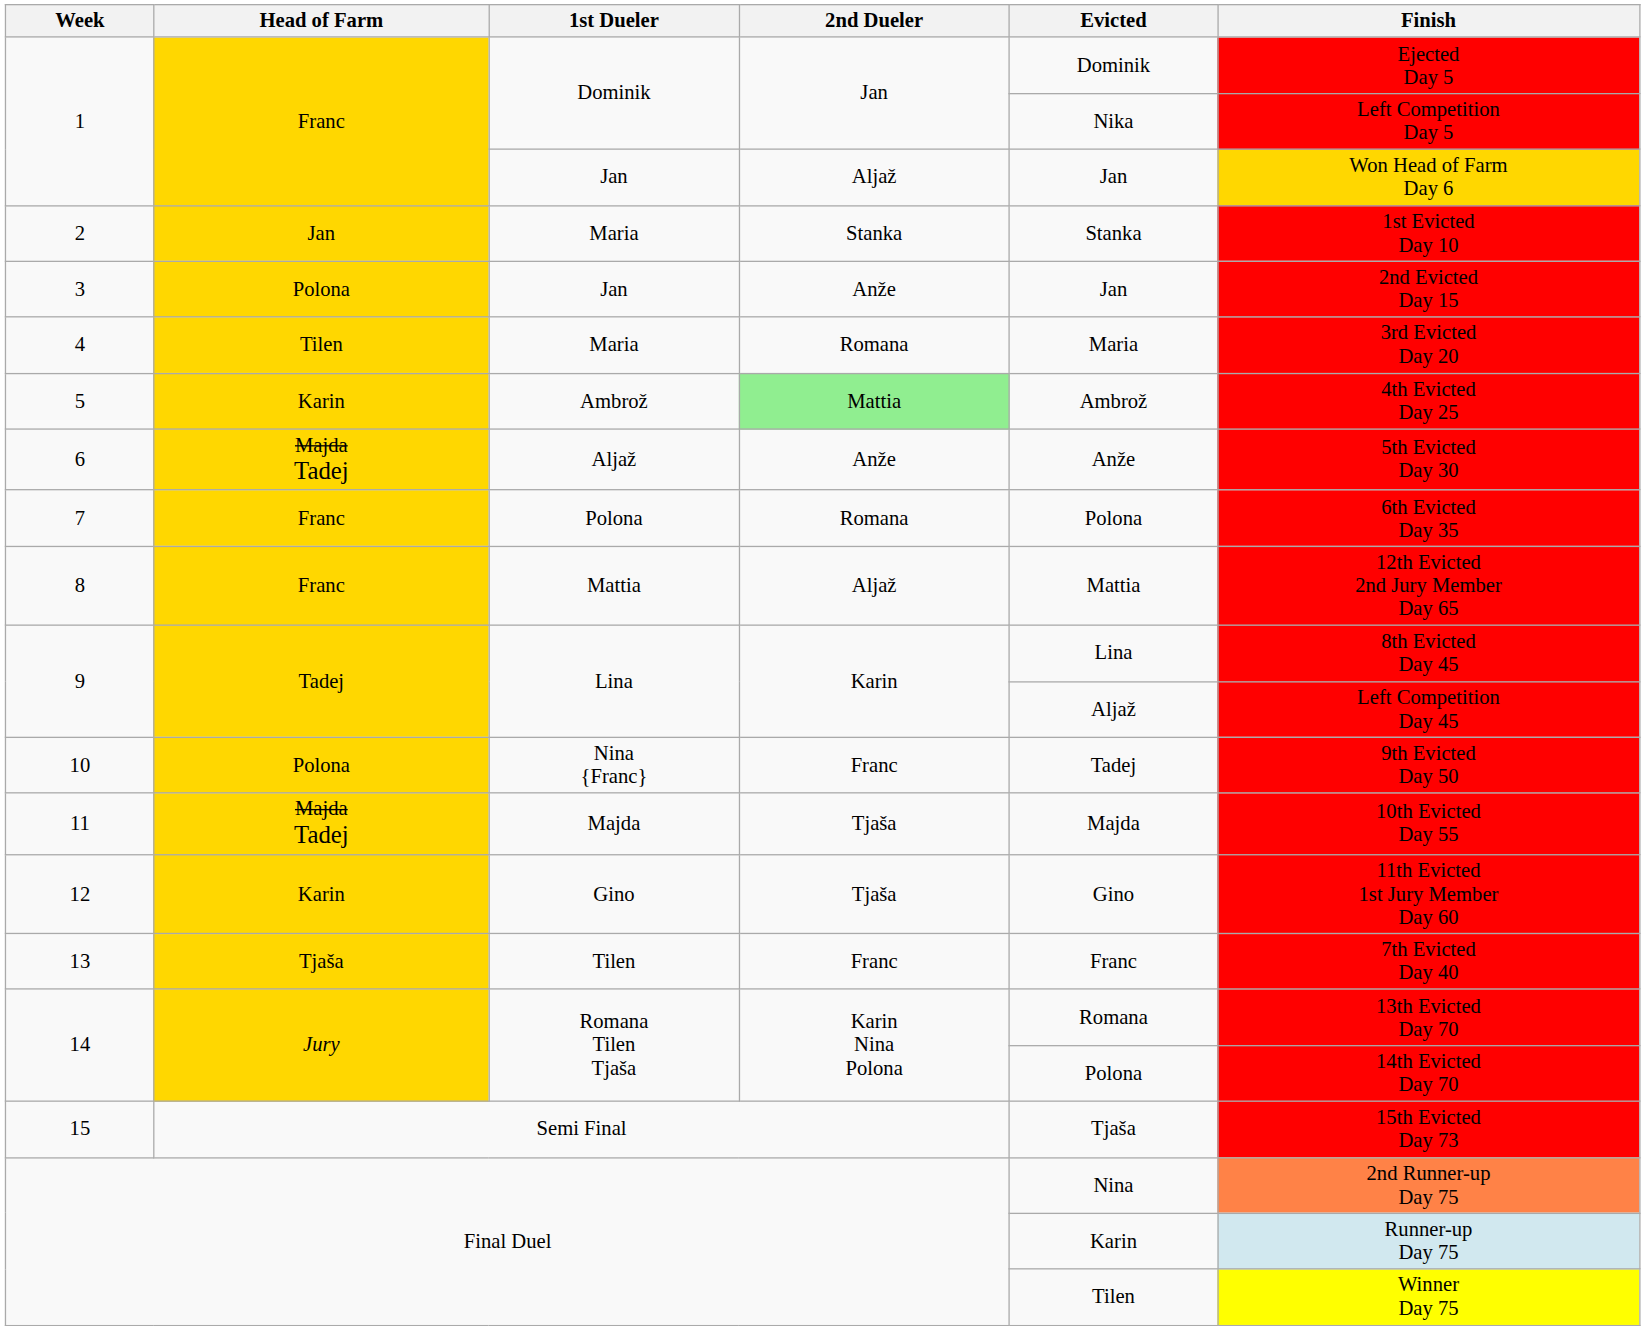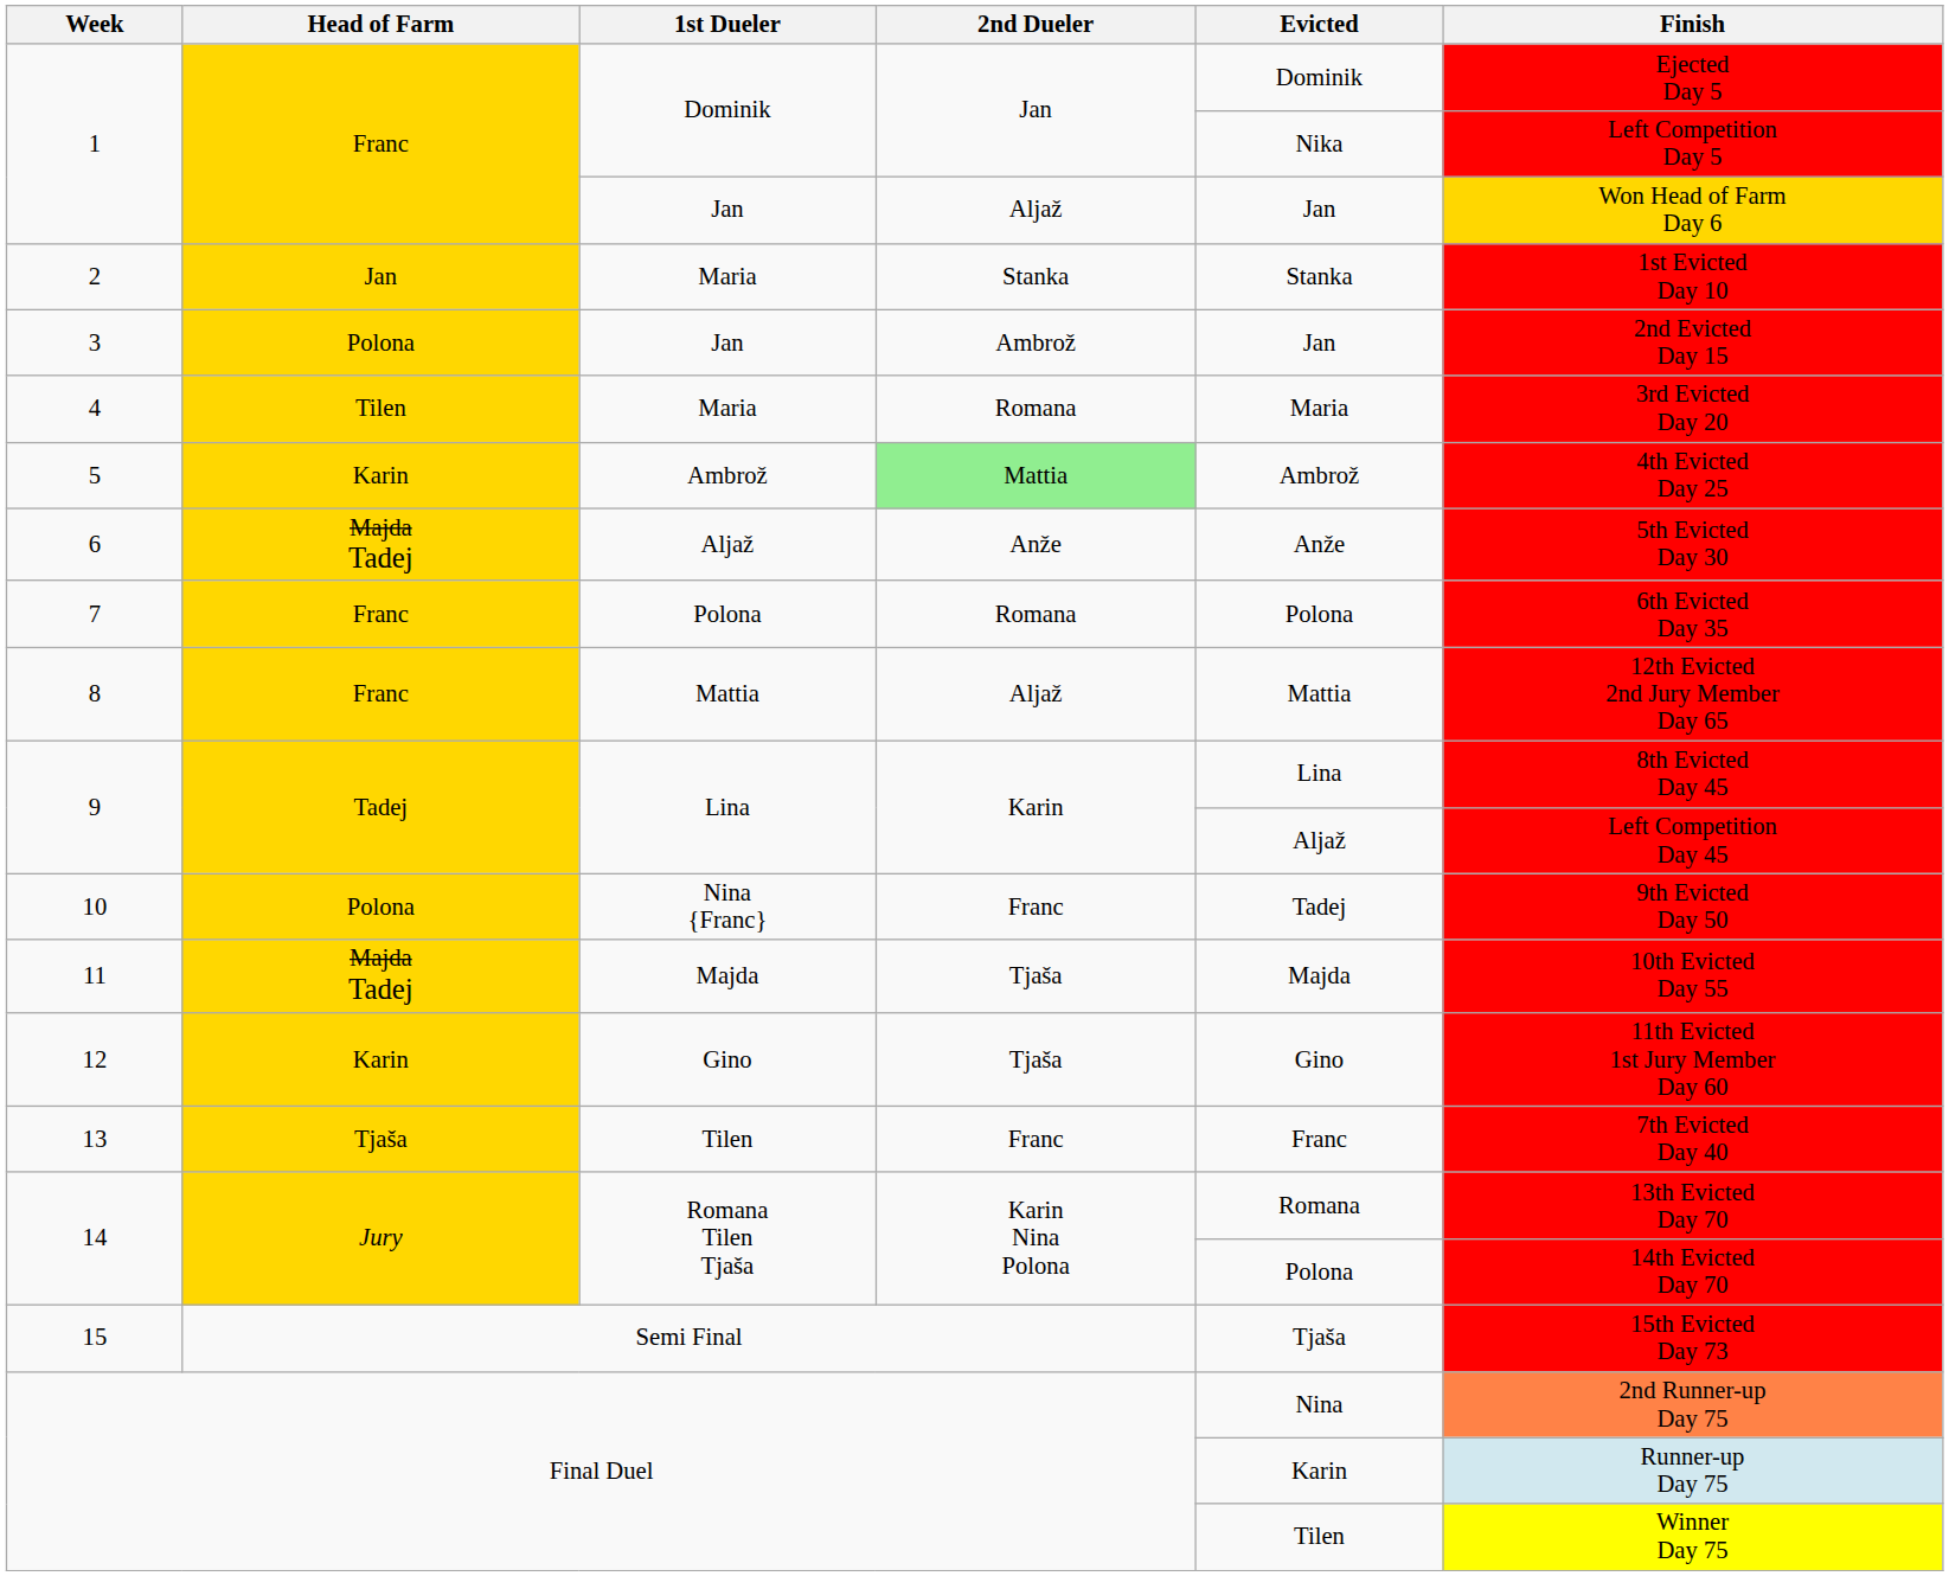3 | 2nd Dueler: Anže -> Ambrož
